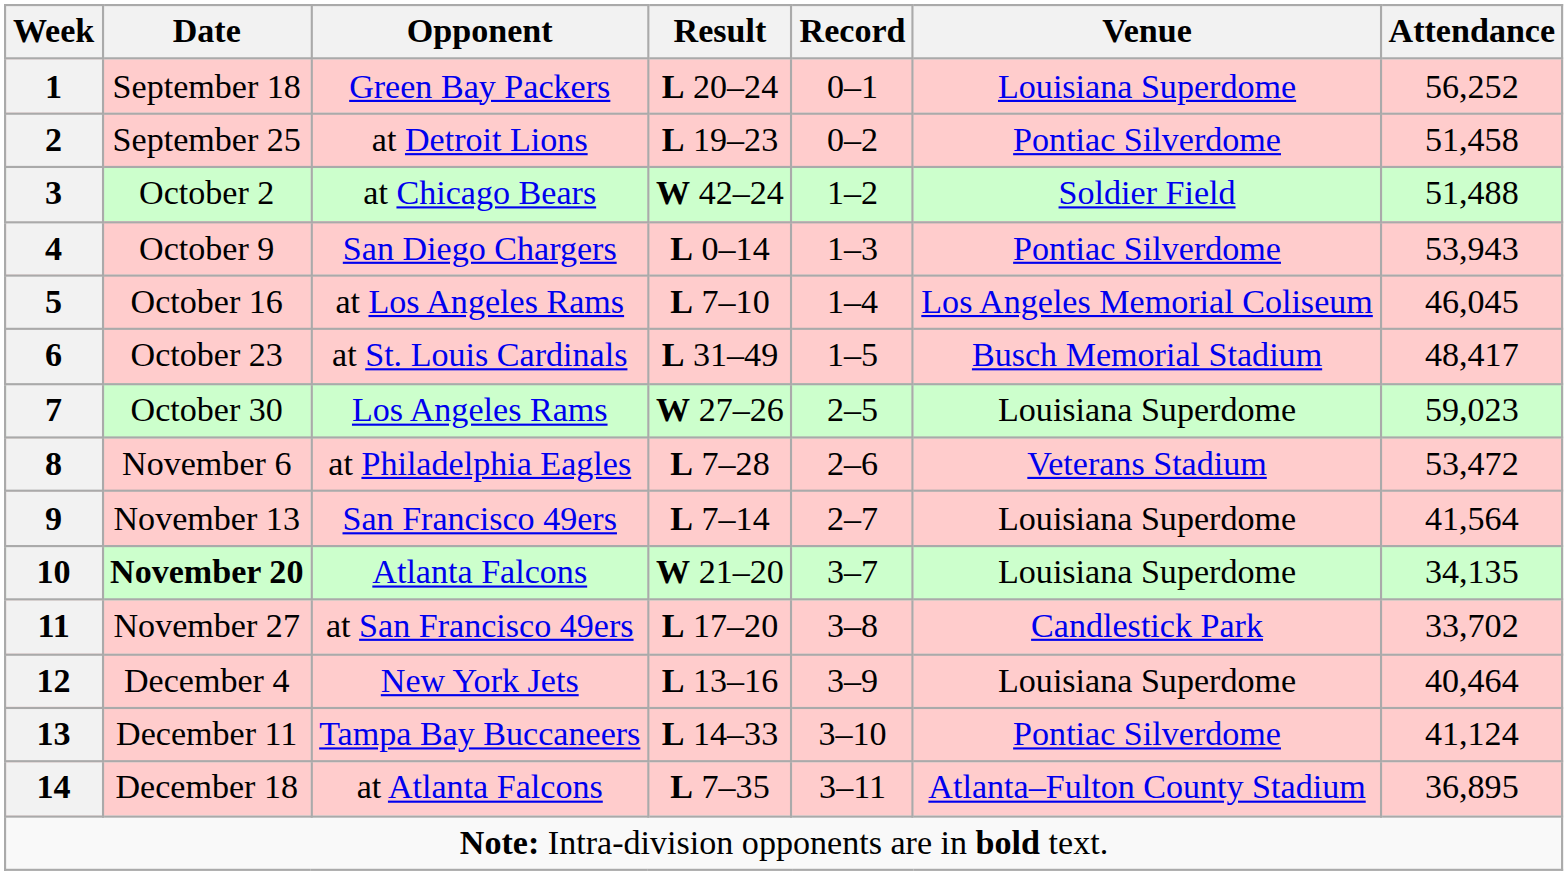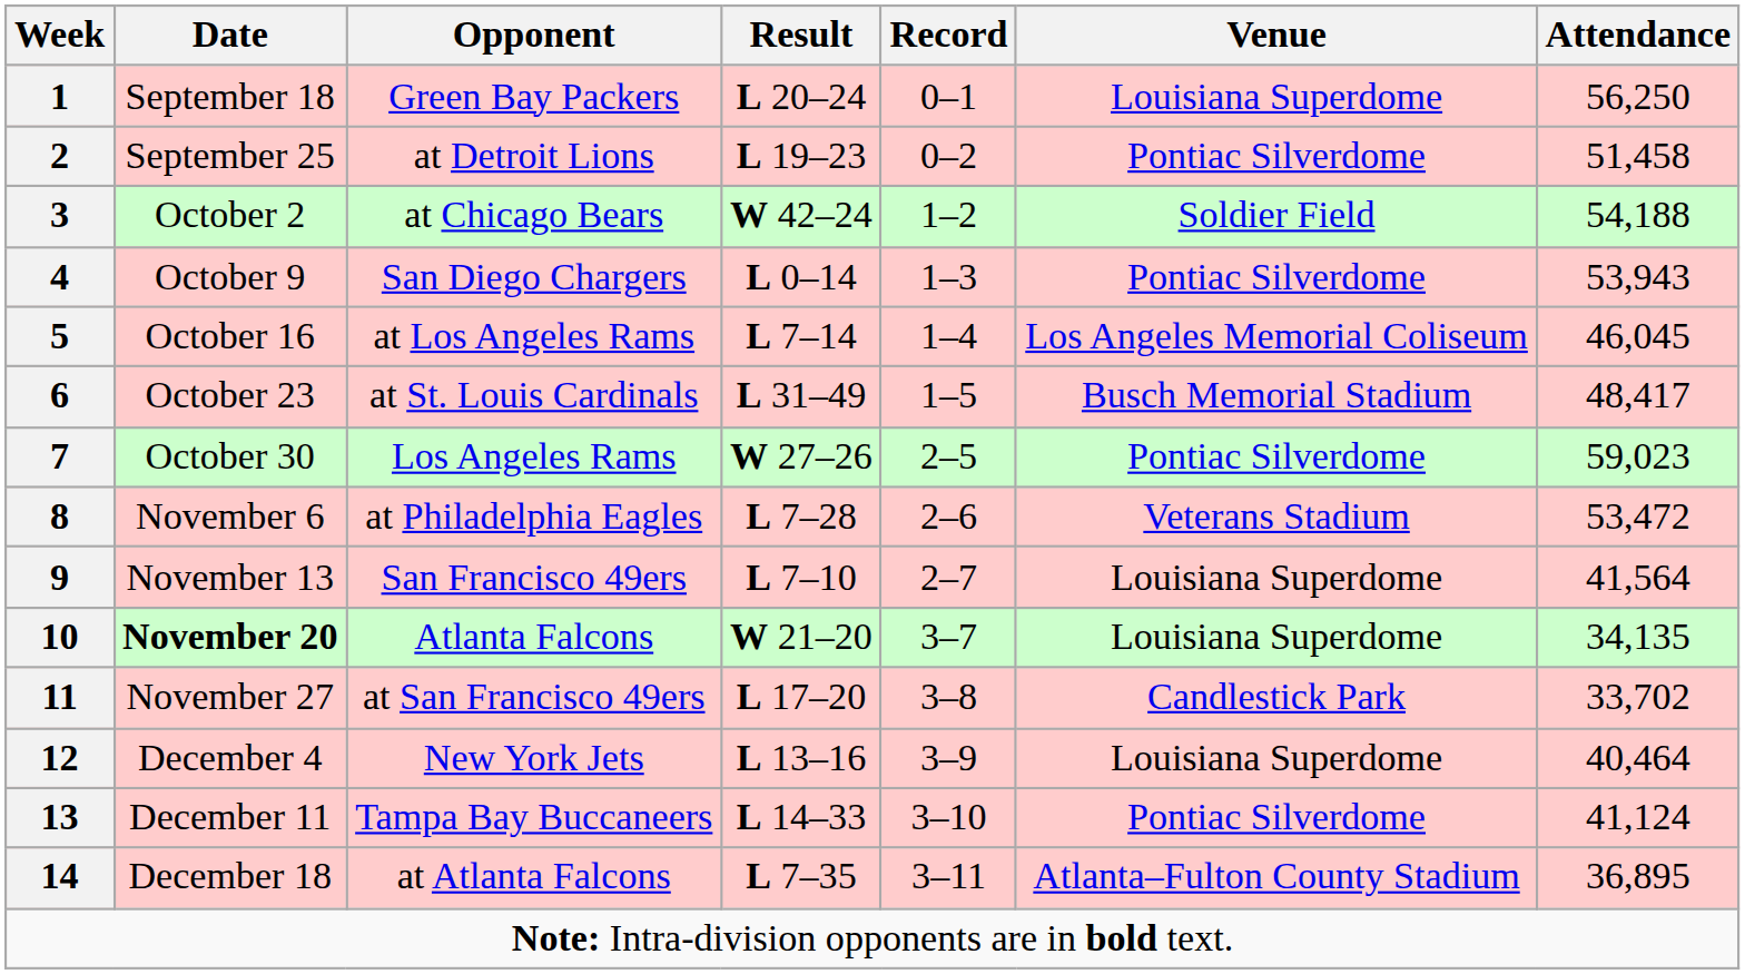1 | Attendance: 56,252 -> 56,250
3 | Attendance: 51,488 -> 54,188
5 | Result: L 7–10 -> L 7–14
7 | Venue: Louisiana Superdome -> Pontiac Silverdome
9 | Result: L 7–14 -> L 7–10
